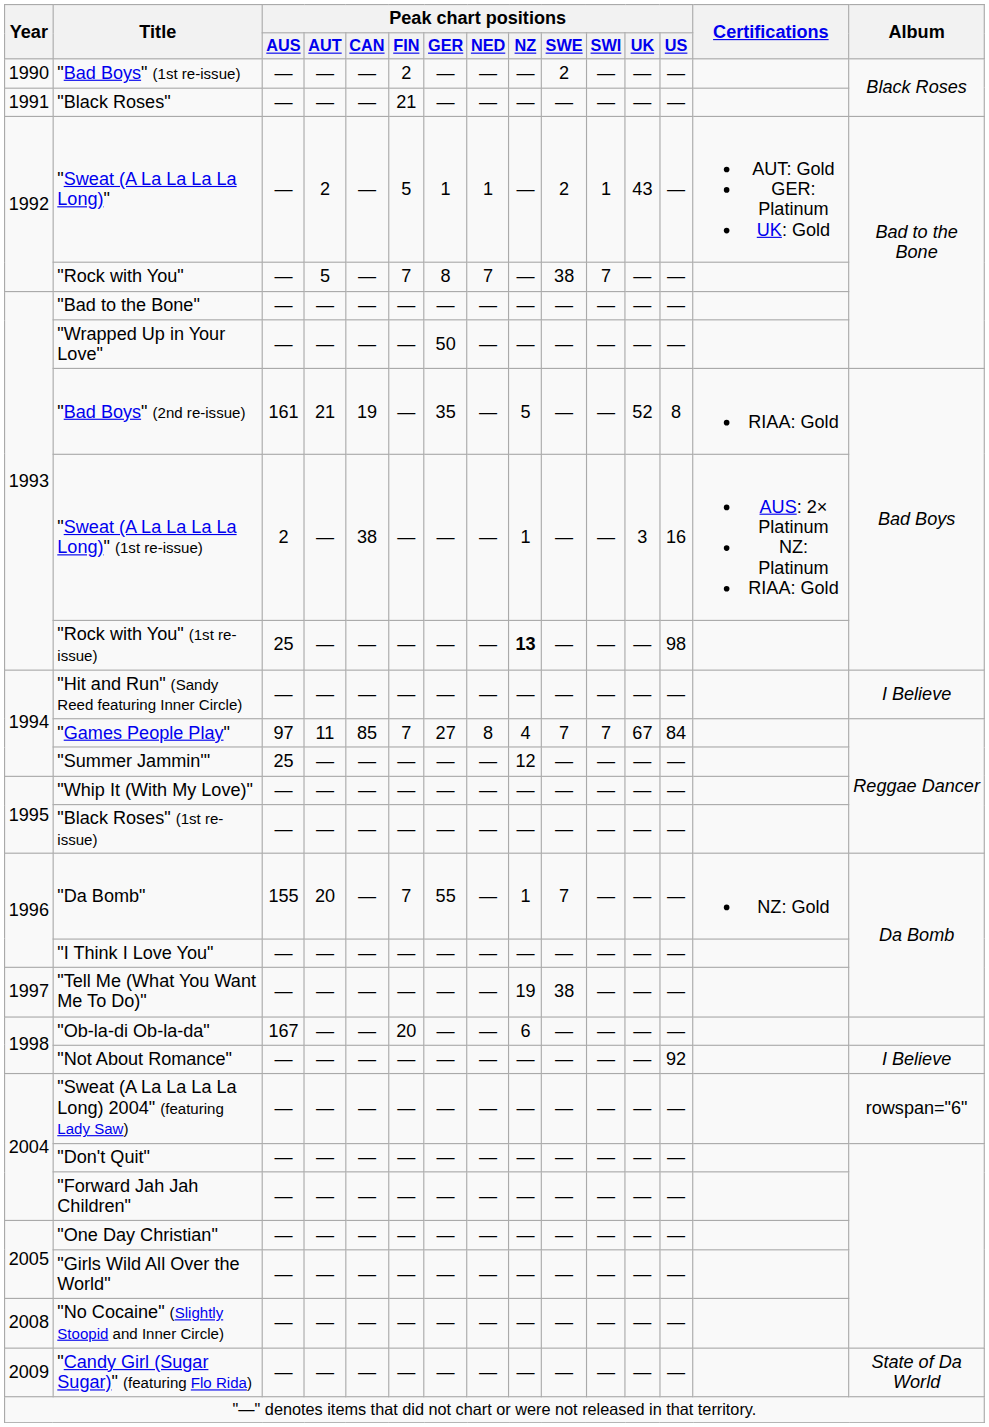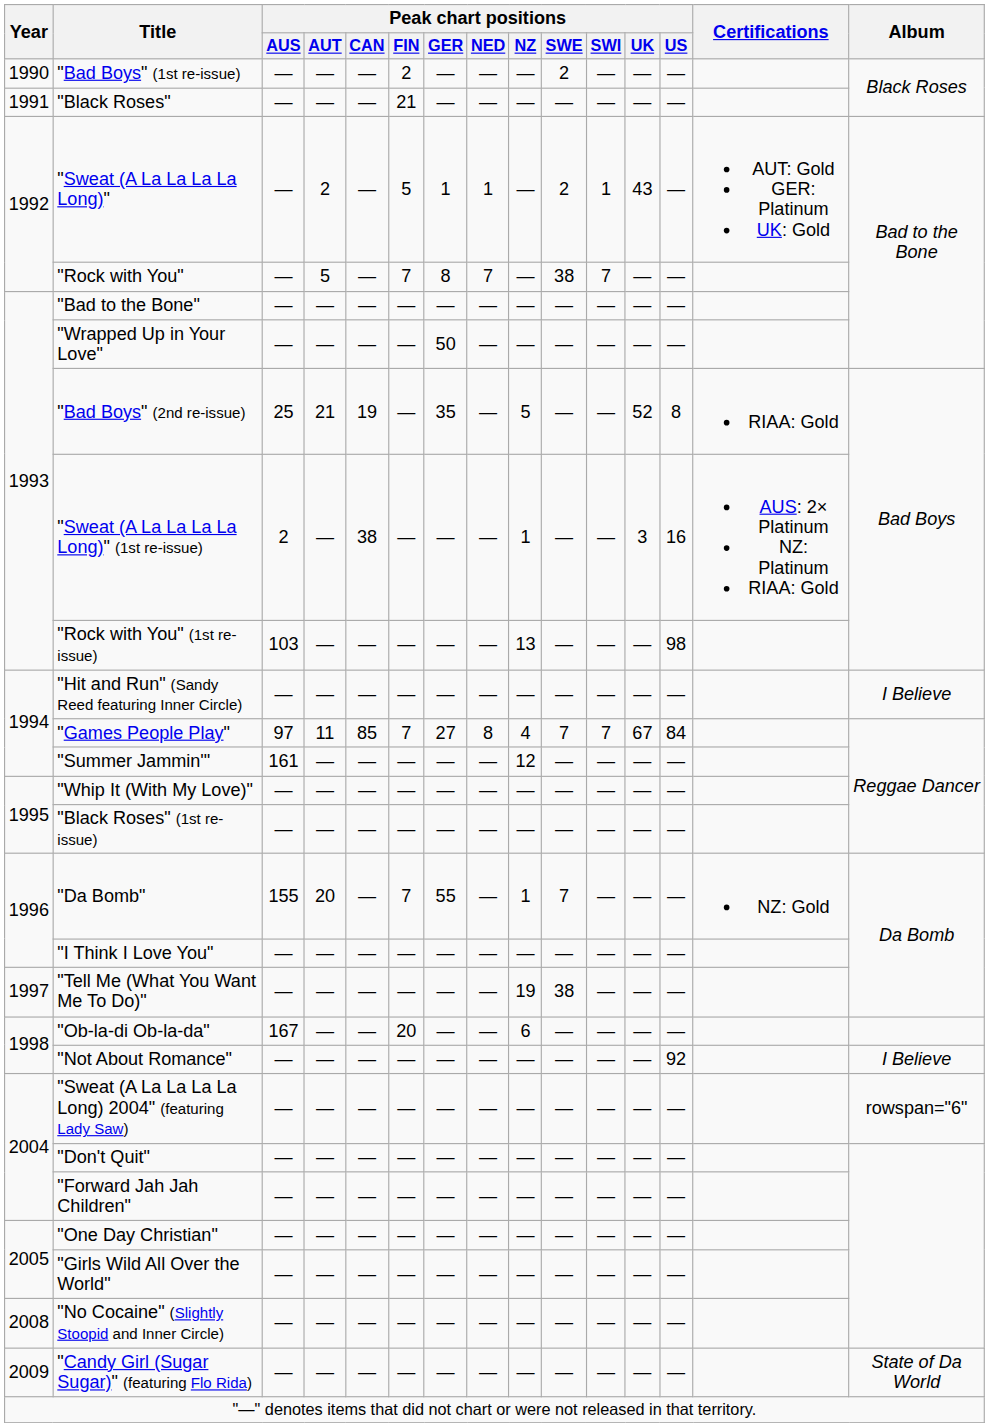"Bad Boys" (2nd re-issue) | Peak chart positions / AUS: 161 -> 25
"Rock with You" (1st re-issue) | Peak chart positions / AUS: 25 -> 103
"Rock with You" (1st re-issue) | Peak chart positions / NZ: bold -> normal
"Summer Jammin'" | Peak chart positions / AUS: 25 -> 161
